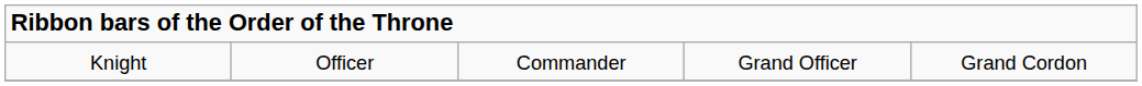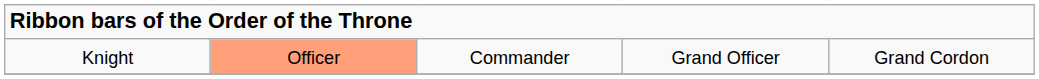Knight | column 2: no background -> lightsalmon background
